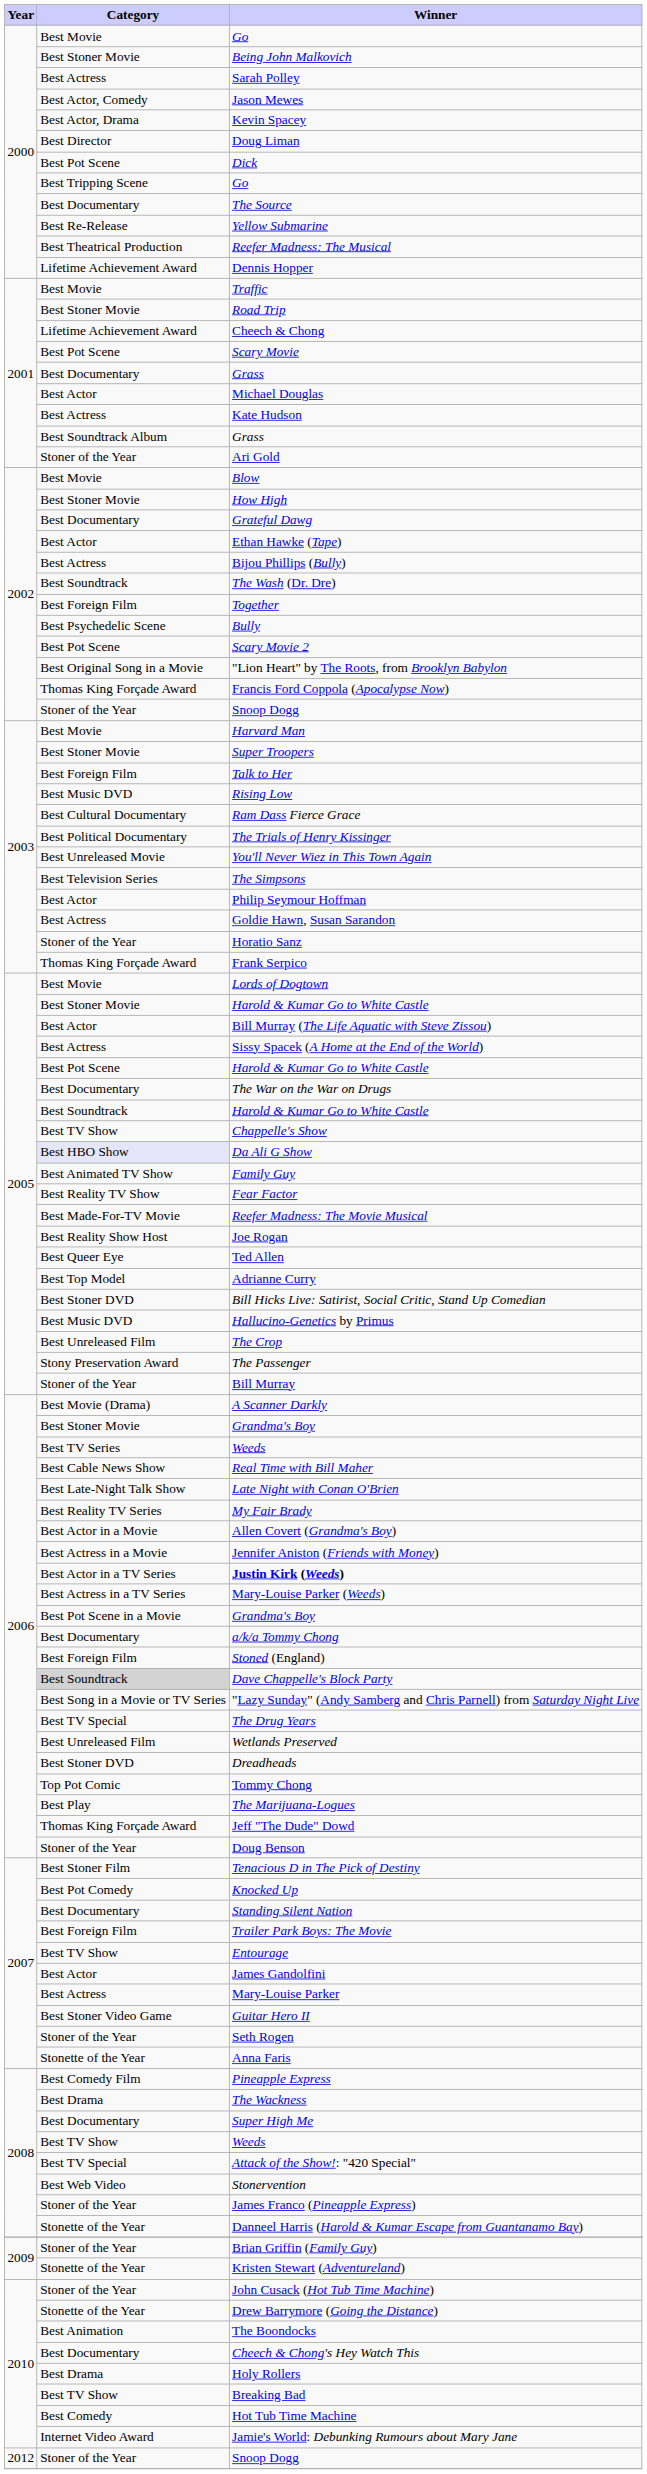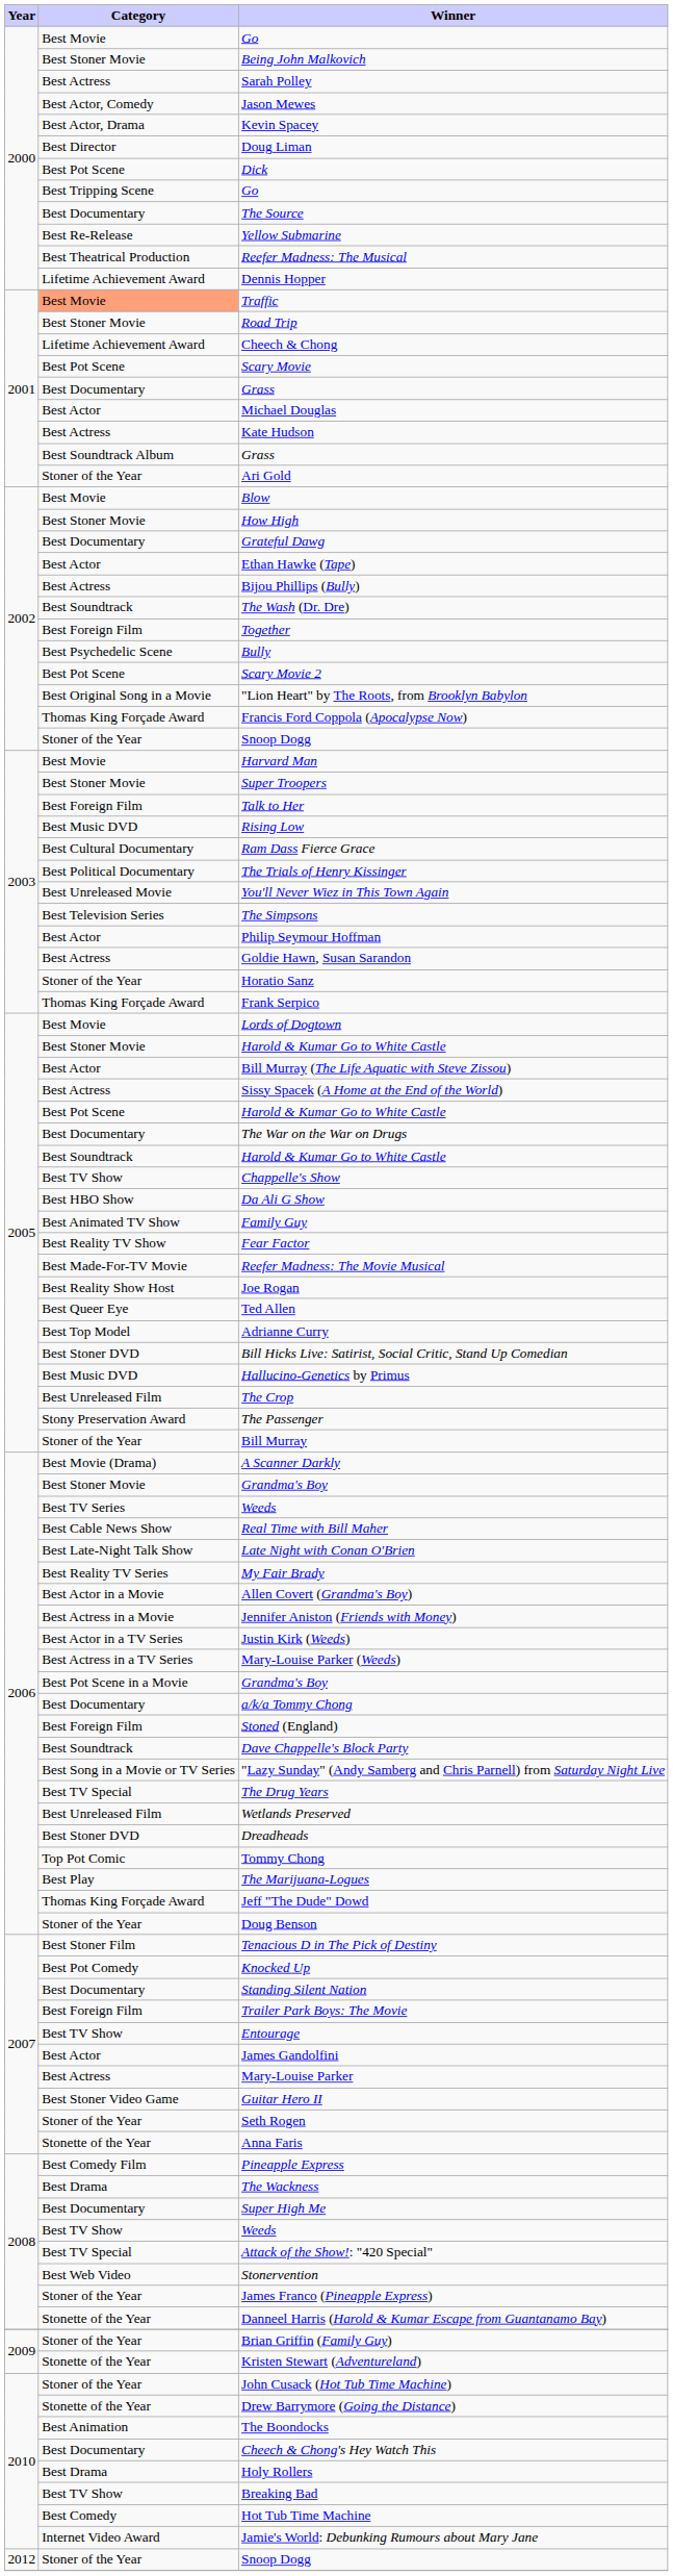Traffic | Category: no background -> lightsalmon background
Da Ali G Show | Category: lavender background -> no background
Justin Kirk (Weeds) | Winner: bold -> normal
Dave Chappelle's Block Party | Category: lightgrey background -> no background
